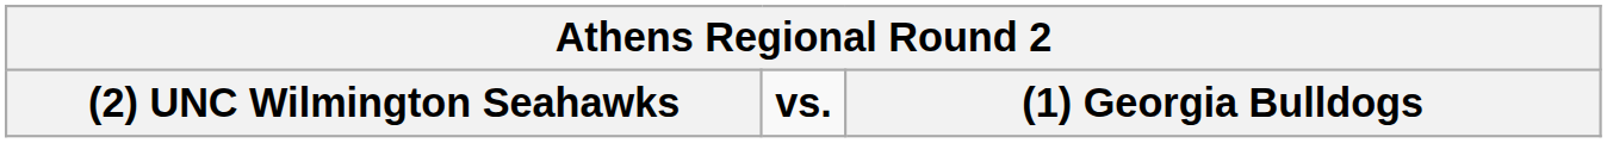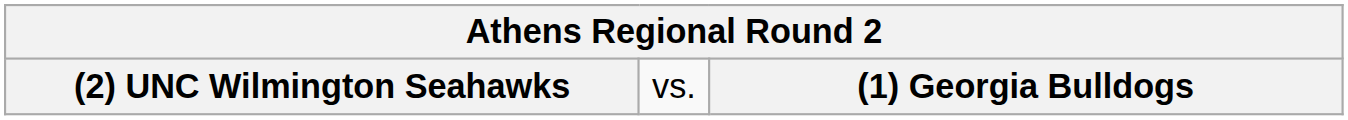(2) UNC Wilmington Seahawks | column 2: bold -> normal
